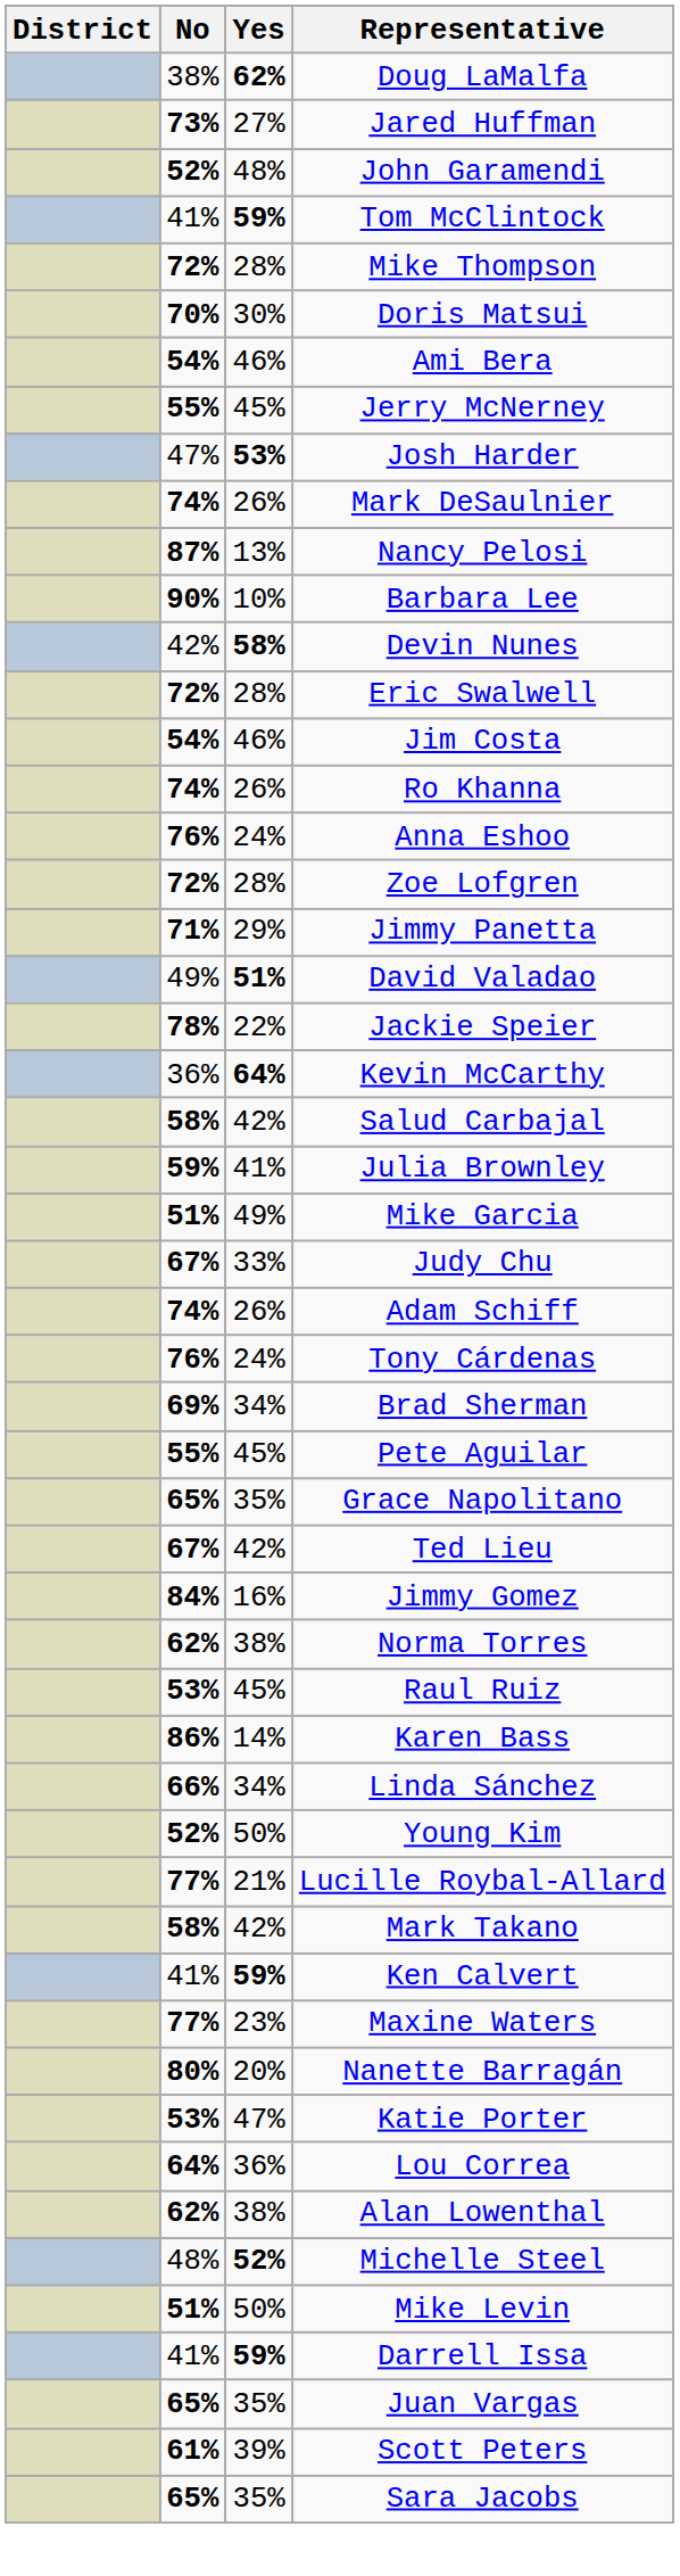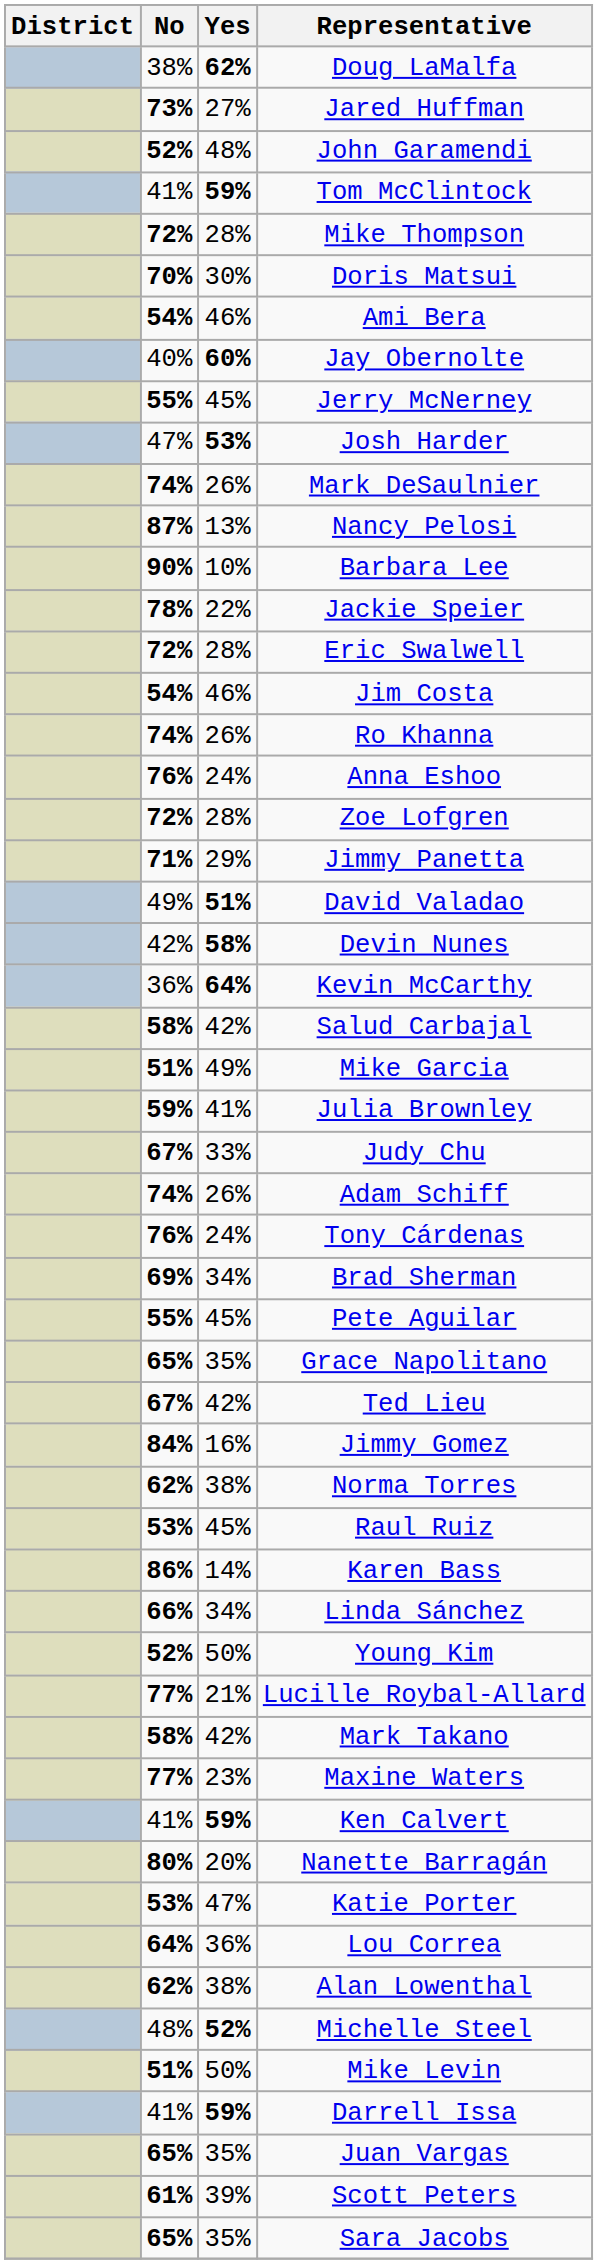+ row: 40% | 60% | Jay Obernolte
rows swapped: Jackie Speier <-> Devin Nunes
rows swapped: Mike Garcia <-> Julia Brownley
rows swapped: Ken Calvert <-> Maxine Waters
